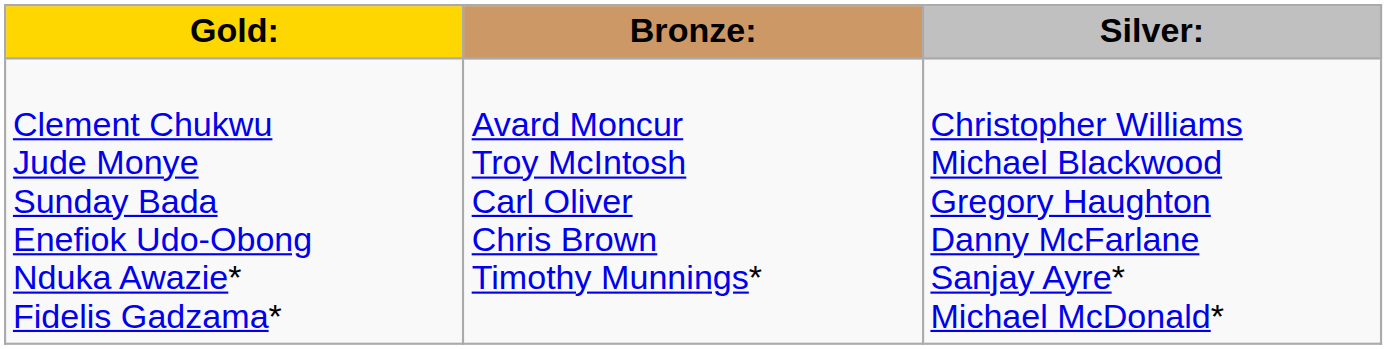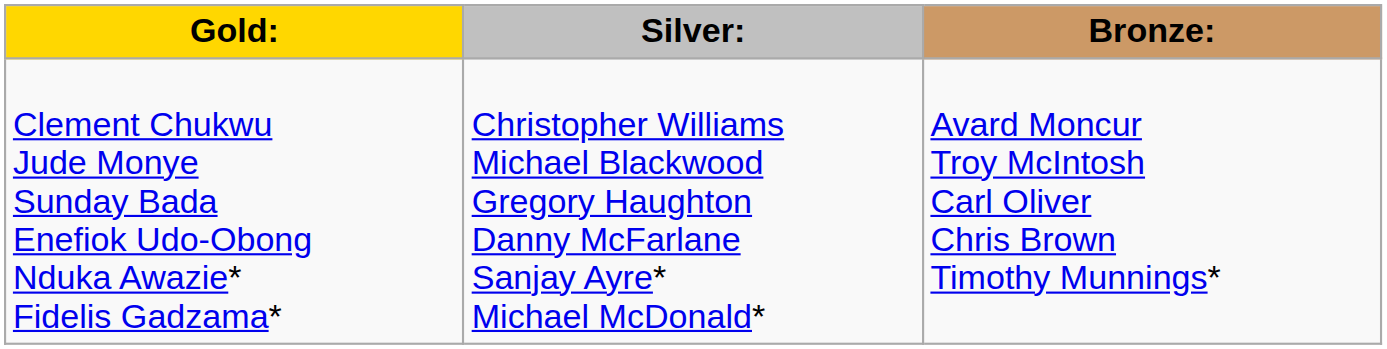columns swapped: Silver: <-> Bronze:
